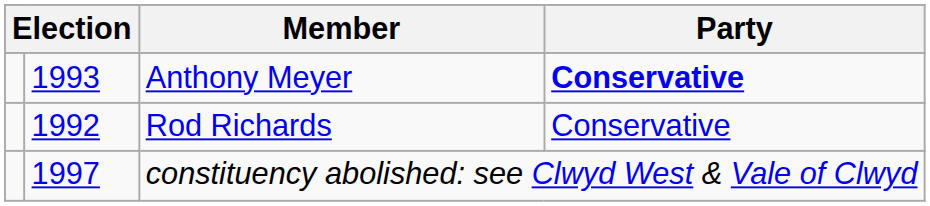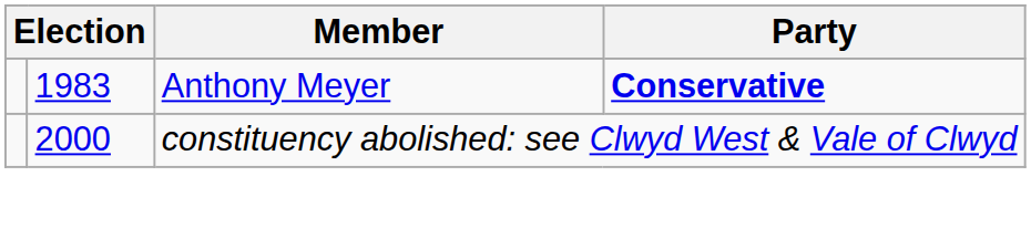Anthony Meyer | column 2: 1993 -> 1983
- row: 1992 | Rod Richards | Conservative
constituency abolished: see Clwyd West & Vale of Clwyd | column 2: 1997 -> 2000
